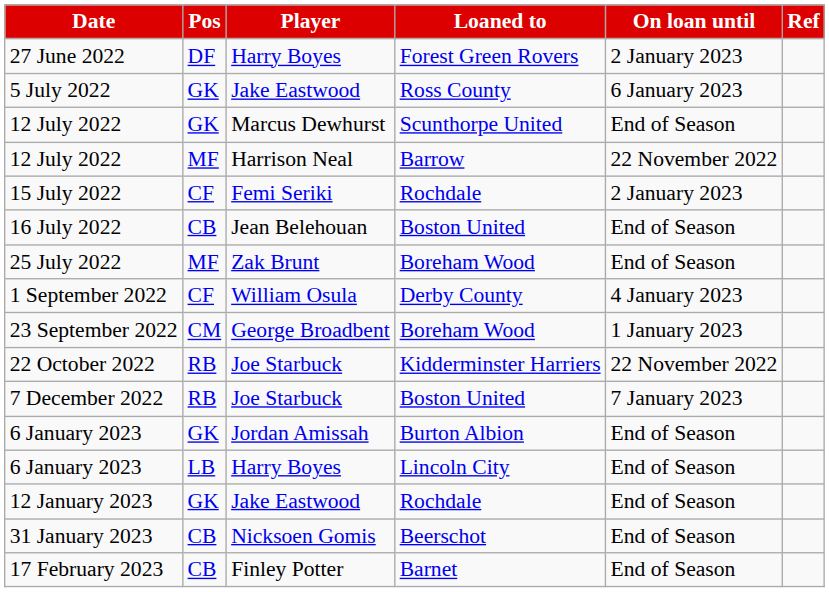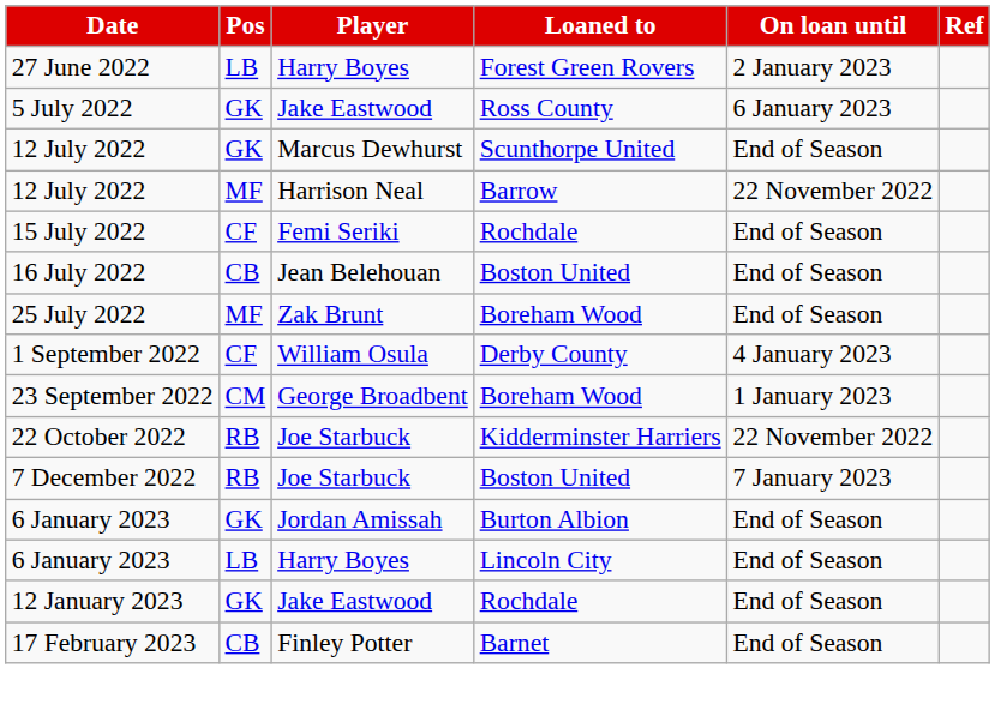27 June 2022 | Pos: DF -> LB
15 July 2022 | On loan until: 2 January 2023 -> End of Season
- row: 31 January 2023 | CB | Nicksoen Gomis | Beerschot | End of Season
